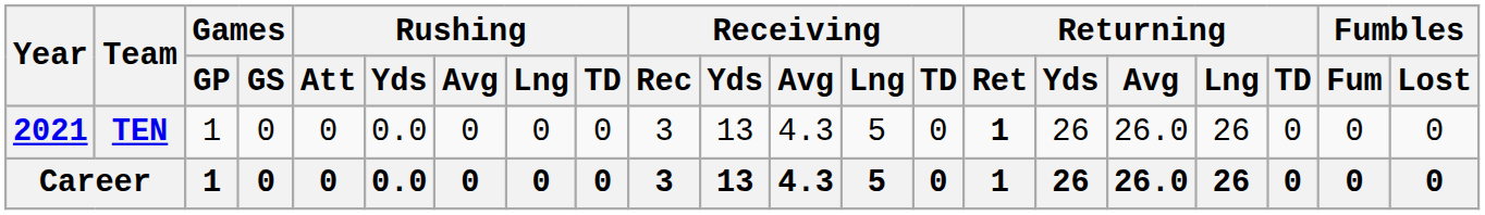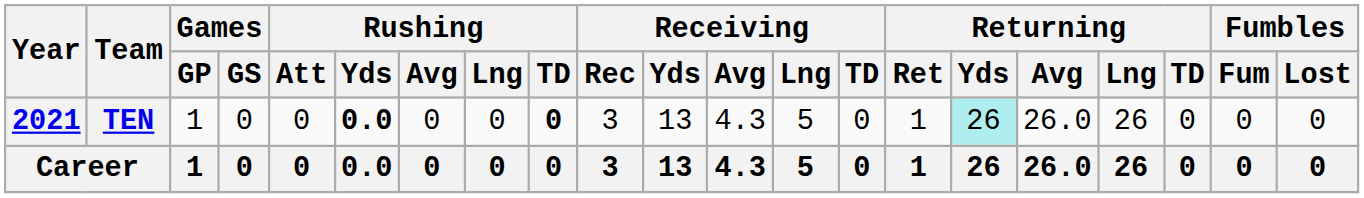TEN | Rushing / Yds: normal -> bold
TEN | Rushing / TD: normal -> bold
TEN | Returning / Ret: bold -> normal
TEN | Returning / Yds: no background -> paleturquoise background
